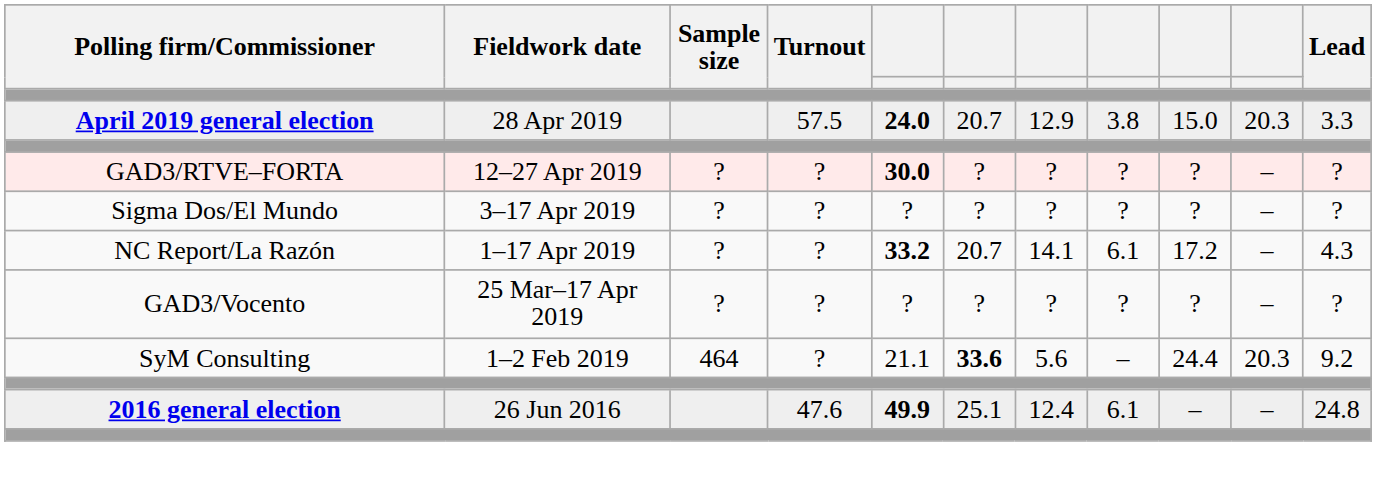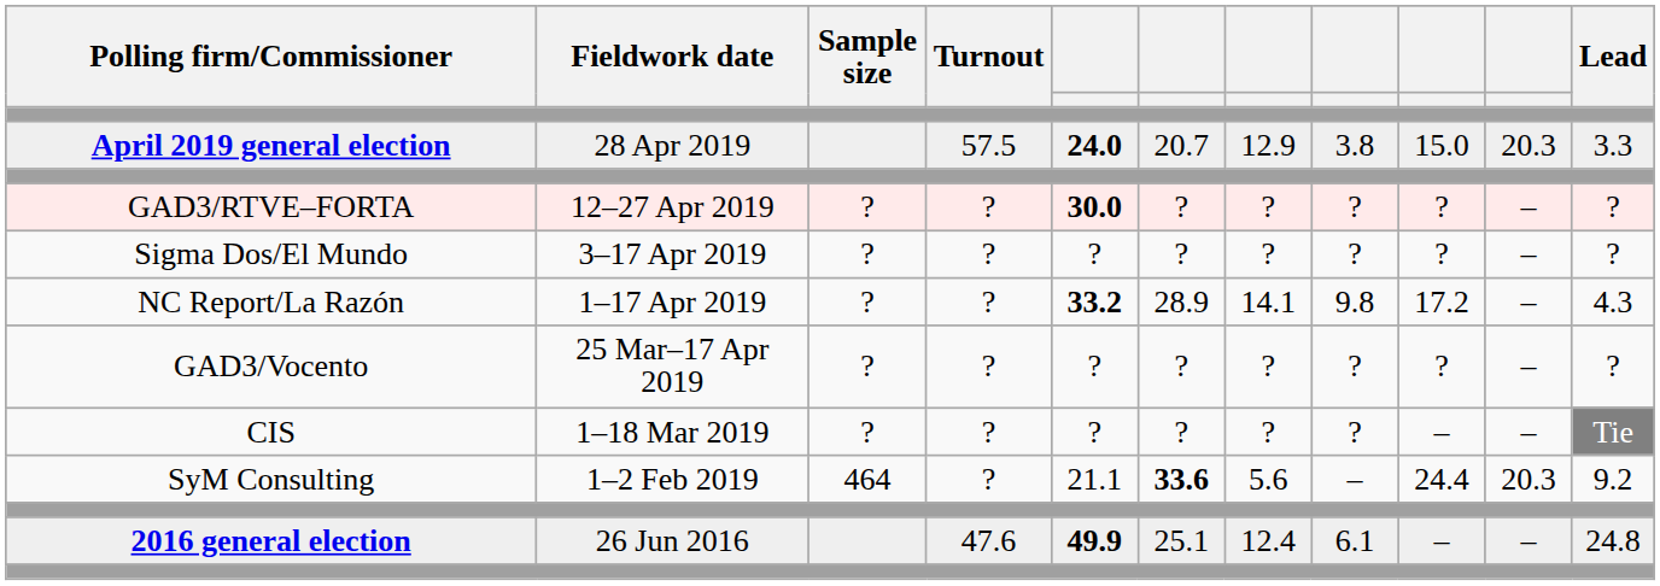NC Report/La Razón | column 6: 20.7 -> 28.9
NC Report/La Razón | column 8: 6.1 -> 9.8
+ row: CIS | 1–18 Mar 2019 | ? | ? | ? | ? | ? | ? | – | – | Tie
